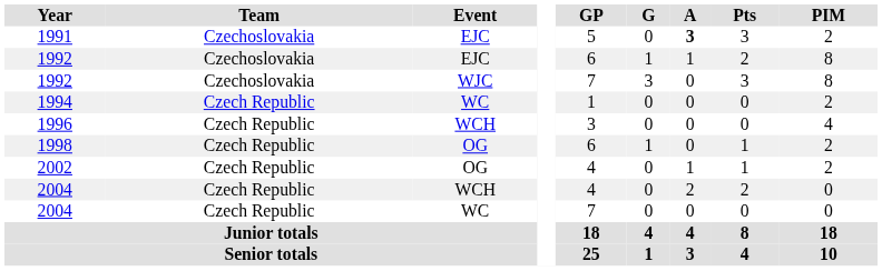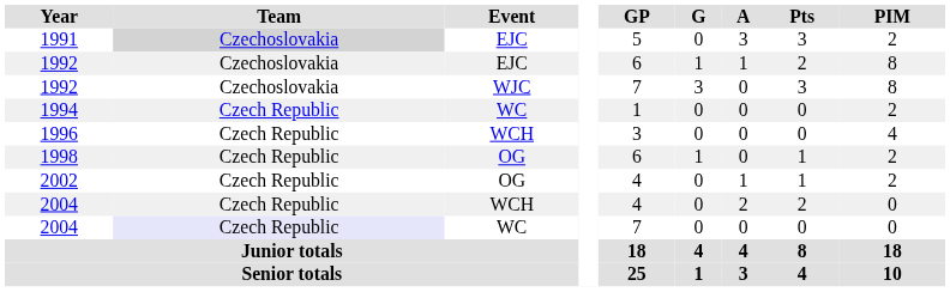1991 | Team: no background -> lightgrey background
1991 | A: bold -> normal
2004 / WC | Team: no background -> lavender background
